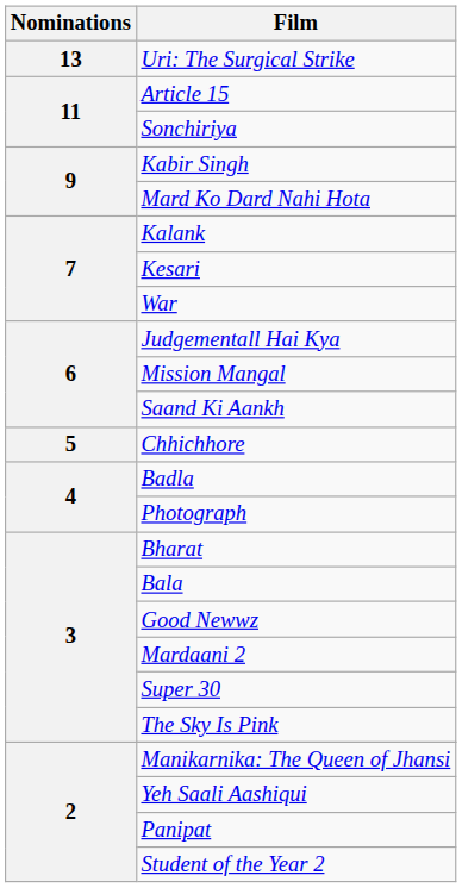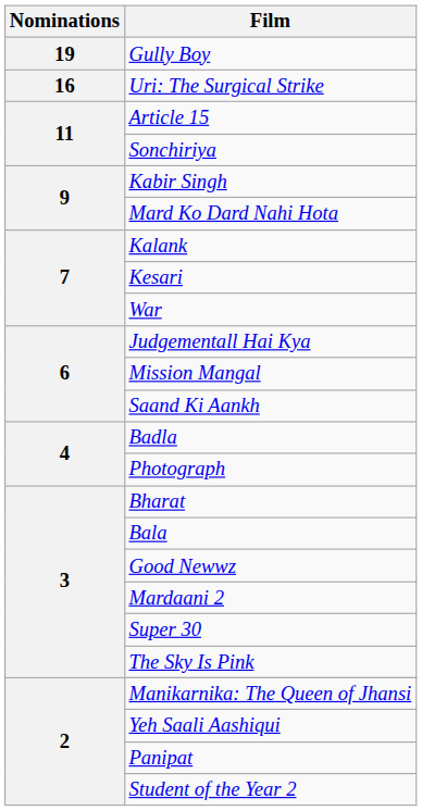+ row: 19 | Gully Boy
Uri: The Surgical Strike | Nominations: 13 -> 16
- row: 5 | Chhichhore
